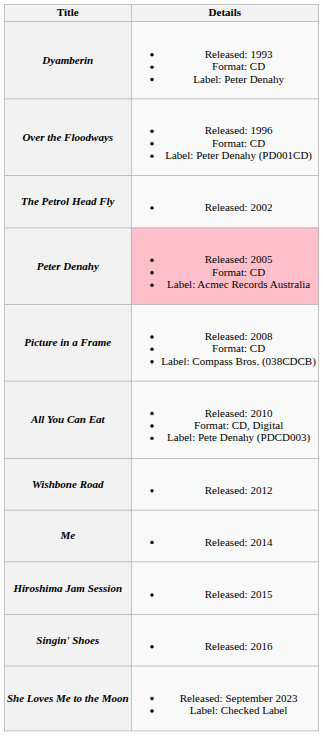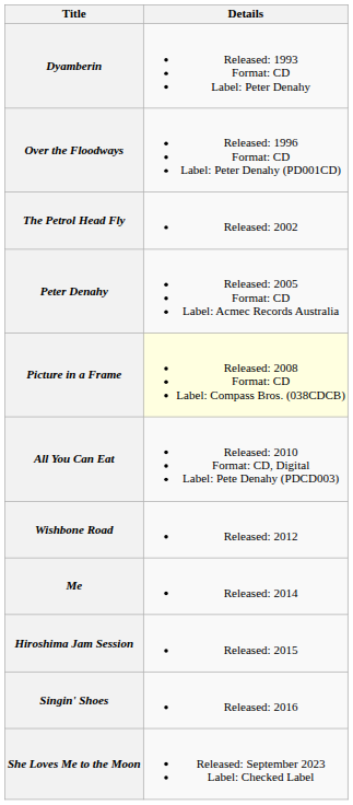Peter Denahy | Details: pink background -> no background
Picture in a Frame | Details: no background -> lightyellow background
